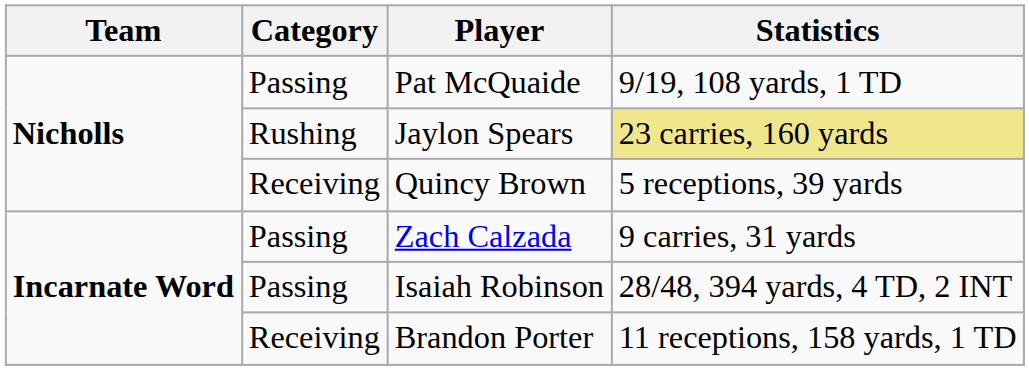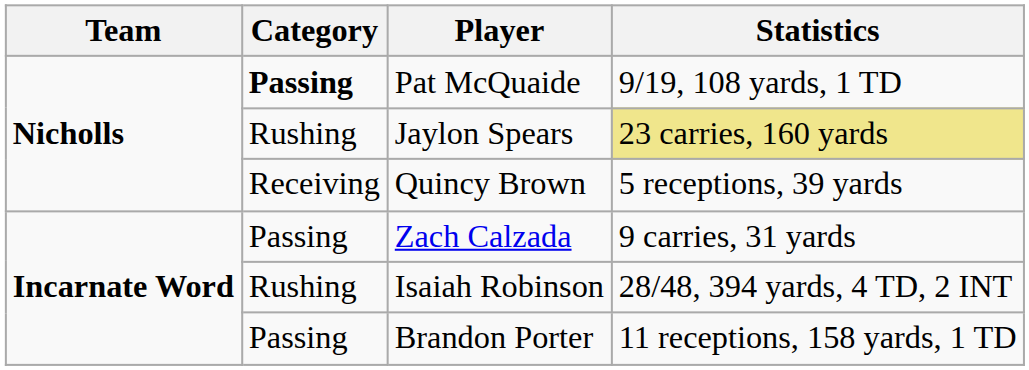Pat McQuaide | Category: normal -> bold
Isaiah Robinson | Category: Passing -> Rushing
Brandon Porter | Category: Receiving -> Passing
